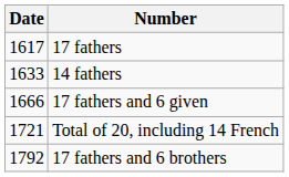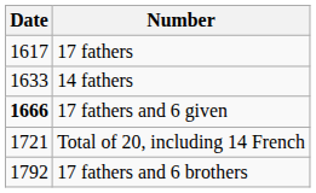17 fathers and 6 given | Date: normal -> bold
